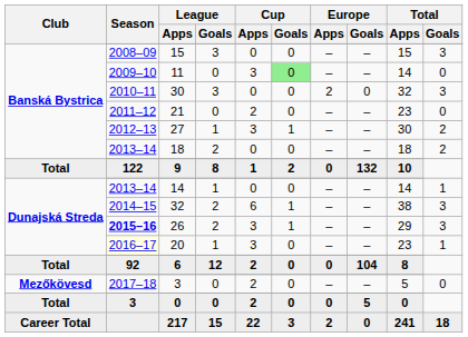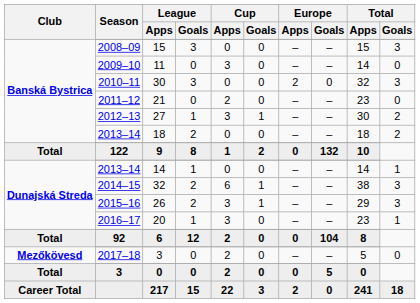11 | Cup / Goals: lightgreen background -> no background
26 | Season: bold -> normal
20 | Season: lightyellow background -> no background
